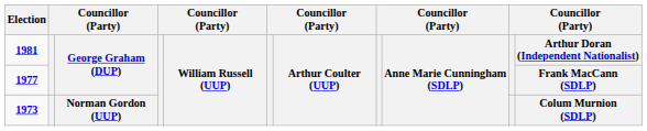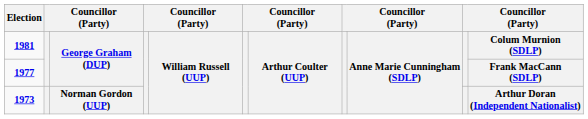1981 | column 11: Arthur Doran (Independent Nationalist) -> Colum Murnion (SDLP)
1973 | column 11: Colum Murnion (SDLP) -> Arthur Doran (Independent Nationalist)
